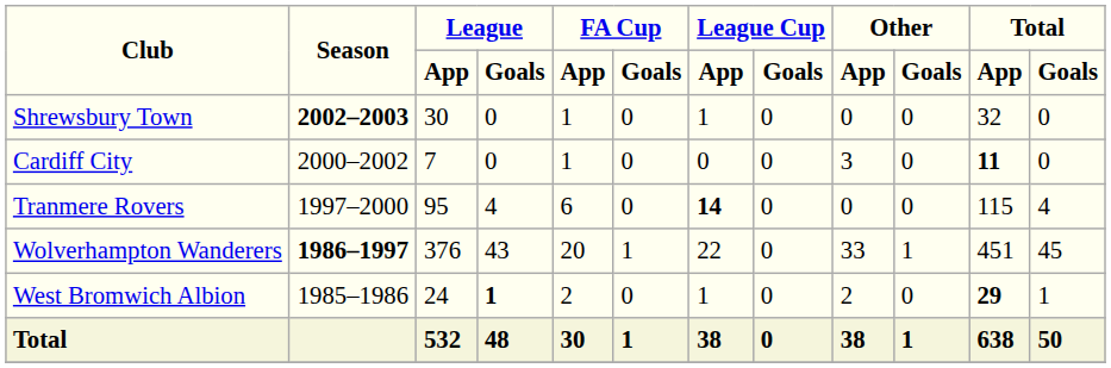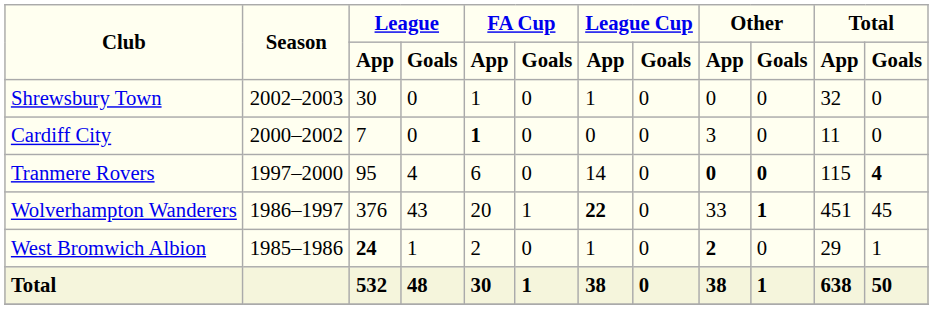Shrewsbury Town | Season: bold -> normal
Cardiff City | FA Cup / App: normal -> bold
Cardiff City | Total / App: bold -> normal
Tranmere Rovers | League Cup / App: bold -> normal
Tranmere Rovers | Other / App: normal -> bold
Tranmere Rovers | Other / Goals: normal -> bold
Tranmere Rovers | Total / Goals: normal -> bold
Wolverhampton Wanderers | Season: bold -> normal
Wolverhampton Wanderers | League Cup / App: normal -> bold
Wolverhampton Wanderers | Other / Goals: normal -> bold
West Bromwich Albion | League / App: normal -> bold
West Bromwich Albion | League / Goals: bold -> normal
West Bromwich Albion | Other / App: normal -> bold
West Bromwich Albion | Total / App: bold -> normal
